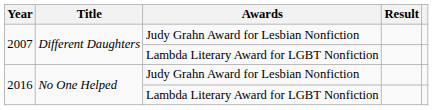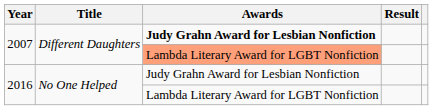2007 / Judy Grahn Award for Lesbian Nonfiction | Awards: normal -> bold
2007 / Lambda Literary Award for LGBT Nonfiction | Awards: no background -> lightsalmon background
